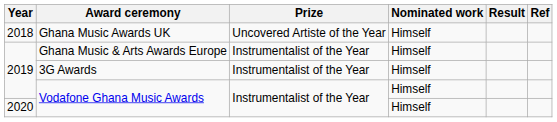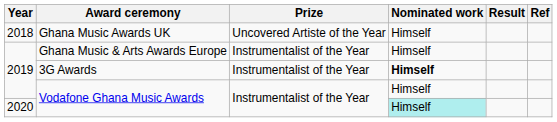3G Awards | Nominated work: normal -> bold
2020 / Vodafone Ghana Music Awards | Nominated work: no background -> paleturquoise background
